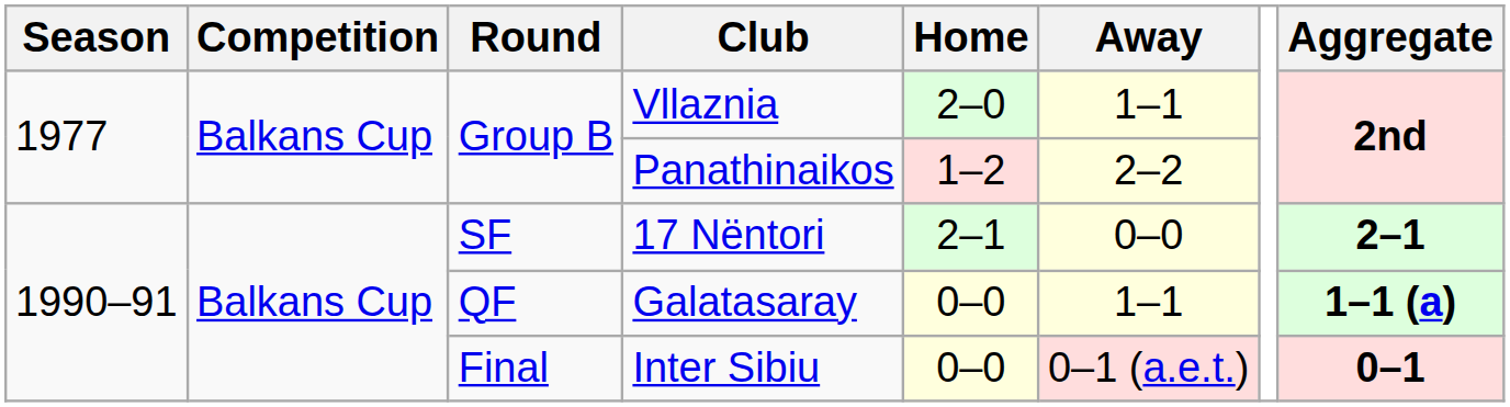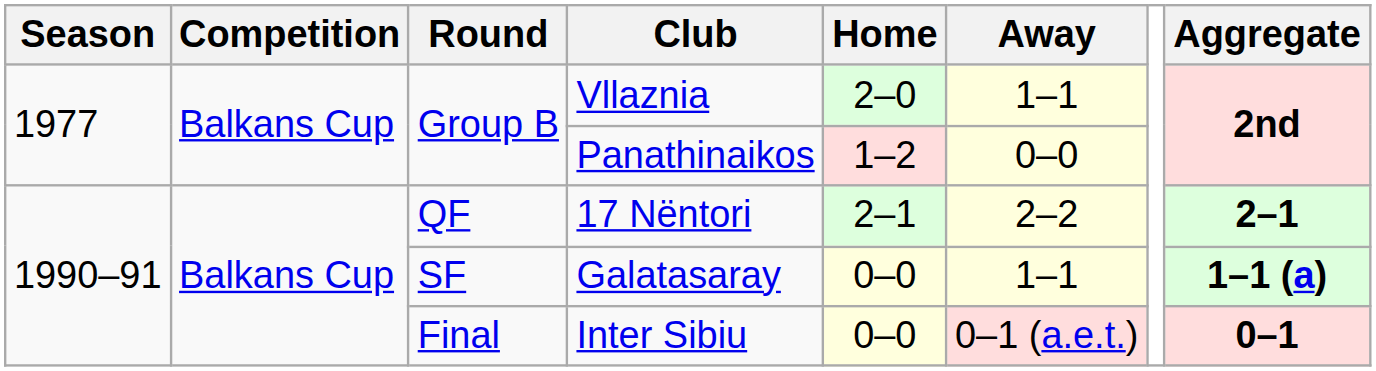Panathinaikos | Away: 2–2 -> 0–0
17 Nëntori | Round: SF -> QF
17 Nëntori | Away: 0–0 -> 2–2
Galatasaray | Round: QF -> SF
